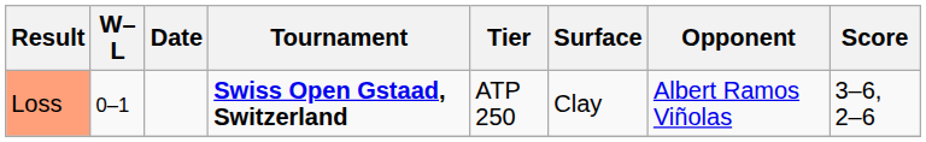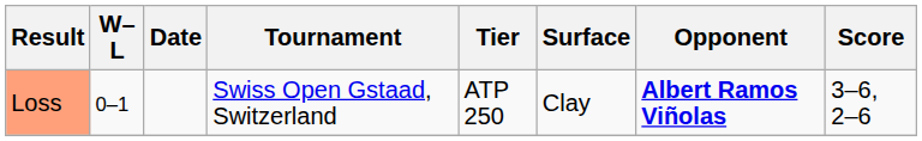Loss | Tournament: bold -> normal
Loss | Opponent: normal -> bold
